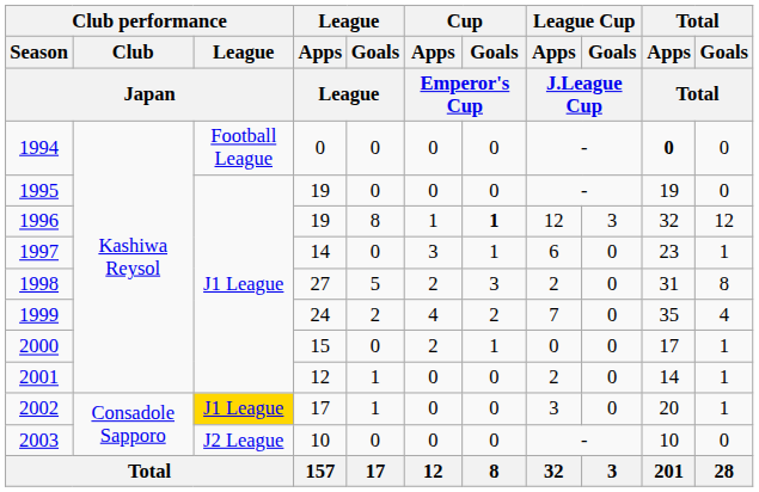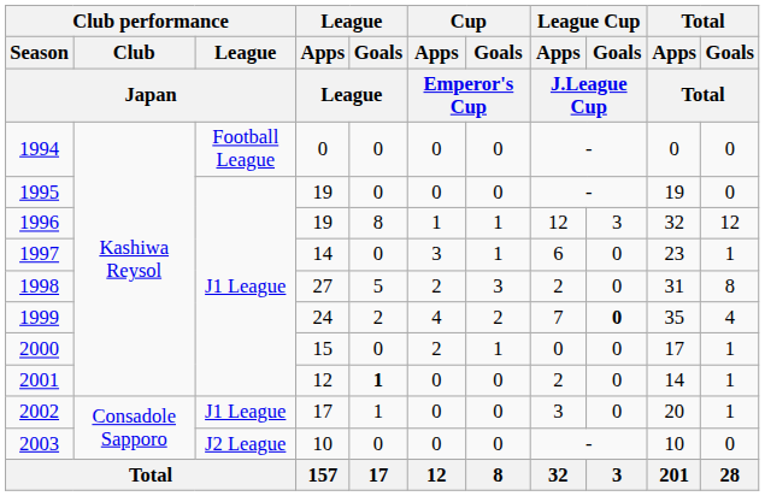1994 | Total / Apps / Total: bold -> normal
1996 | Cup / Goals / Emperor's Cup: bold -> normal
1999 | League Cup / Goals / J.League Cup: normal -> bold
2001 | League / Goals / League: normal -> bold
2002 | Club performance / League / Japan: gold background -> no background
